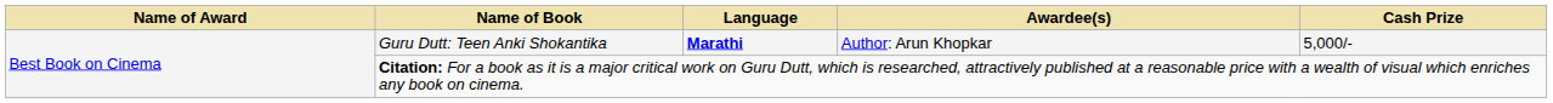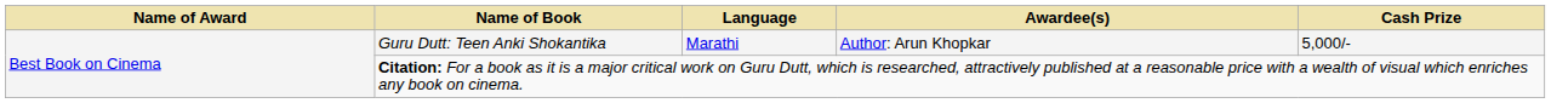Guru Dutt: Teen Anki Shokantika | Language: bold -> normal
